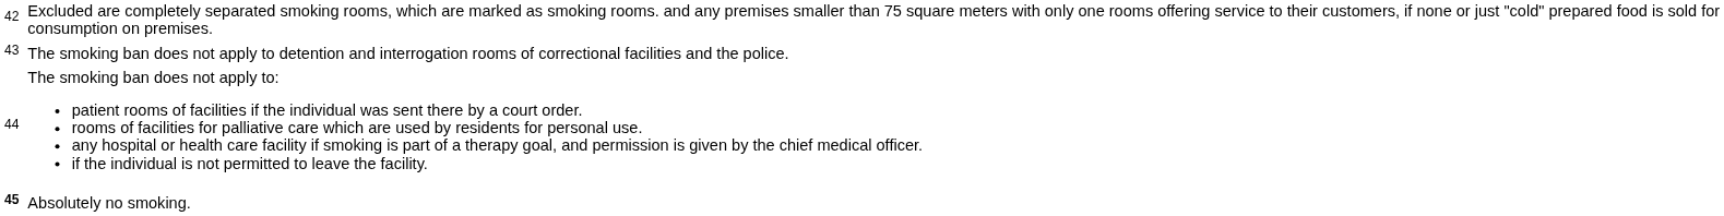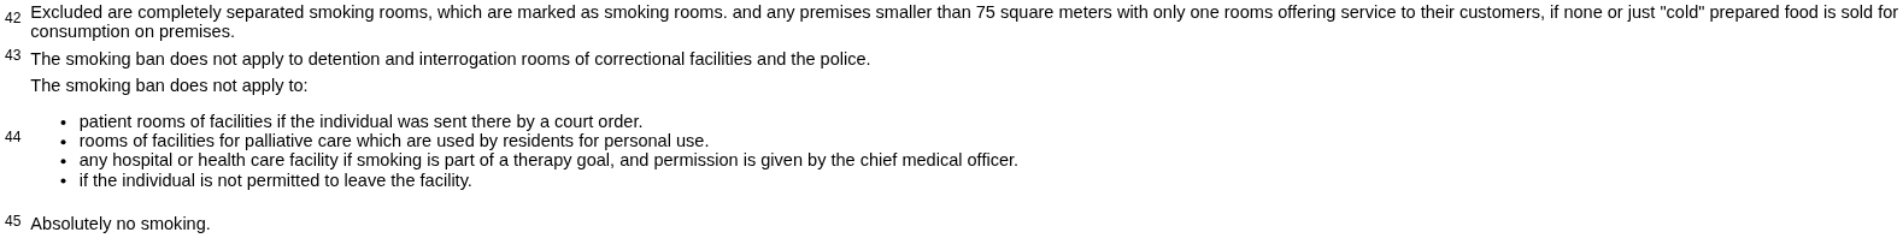Absolutely no smoking. | column 1: bold -> normal
